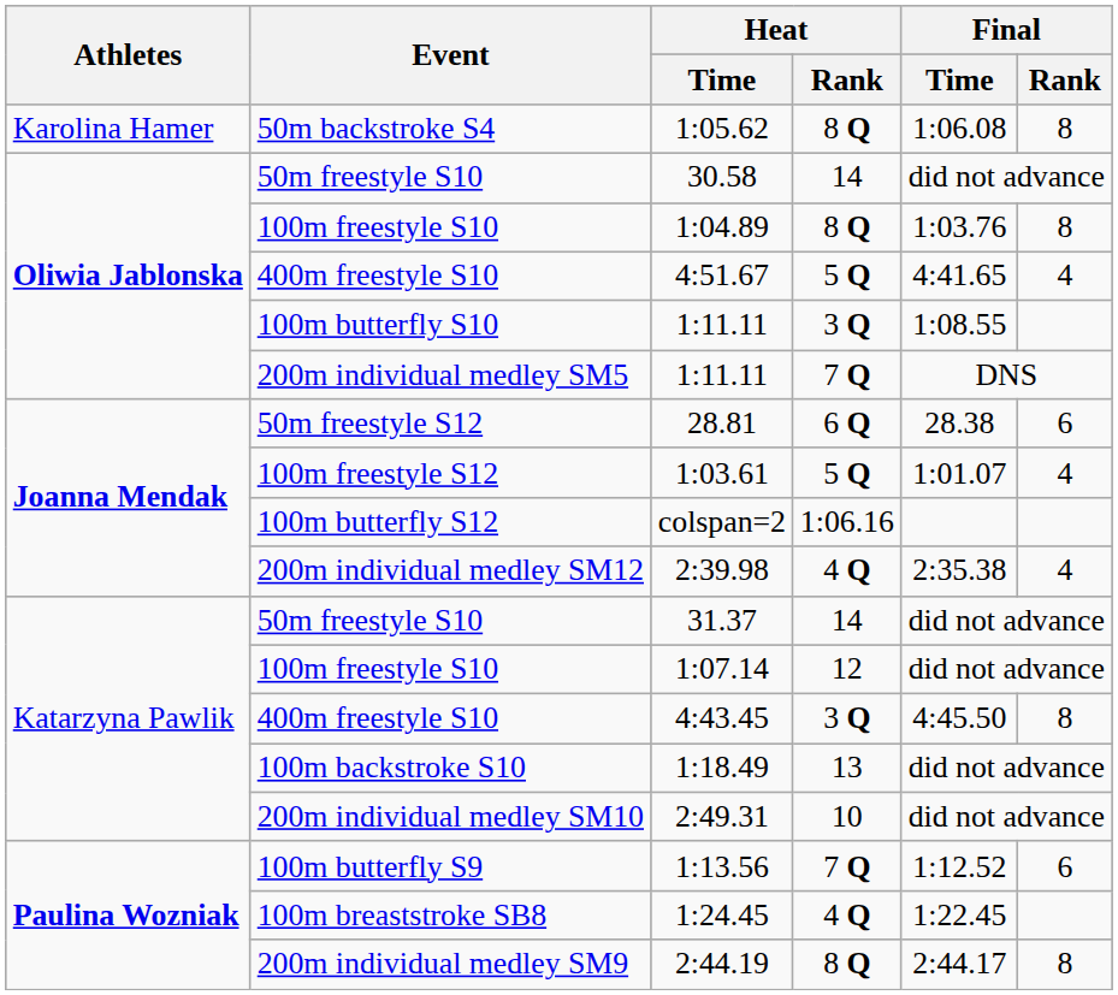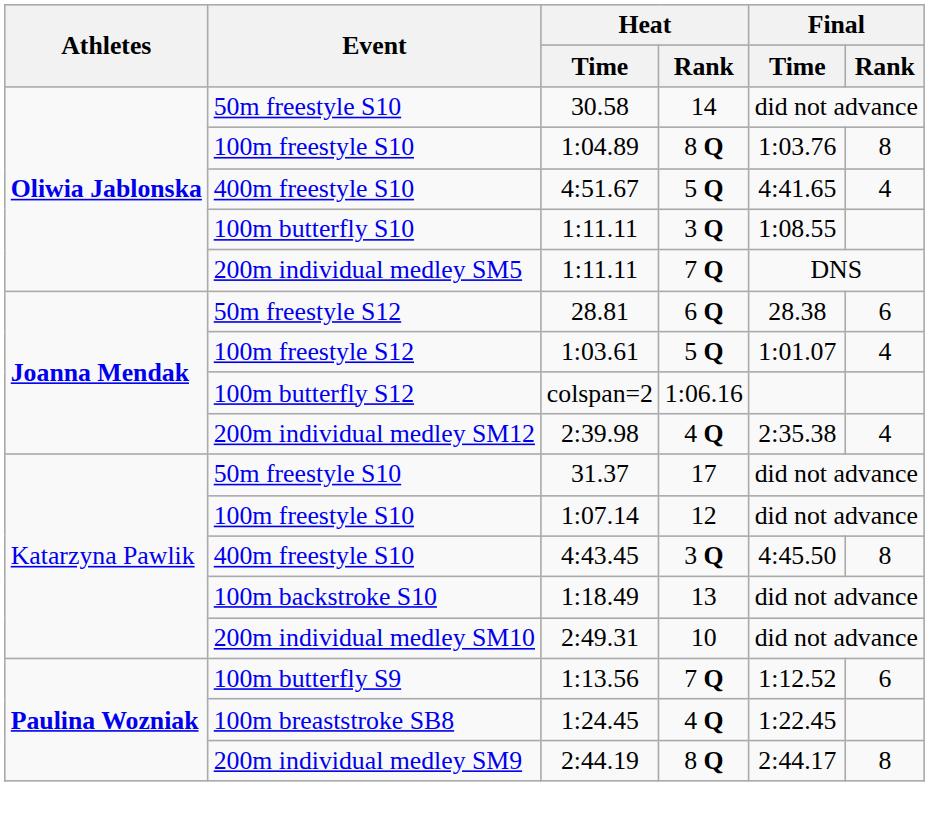- row: Karolina Hamer | 50m backstroke S4 | 1:05.62 | 8 Q | 1:06.08 | 8
31.37 | Heat / Rank: 14 -> 17
